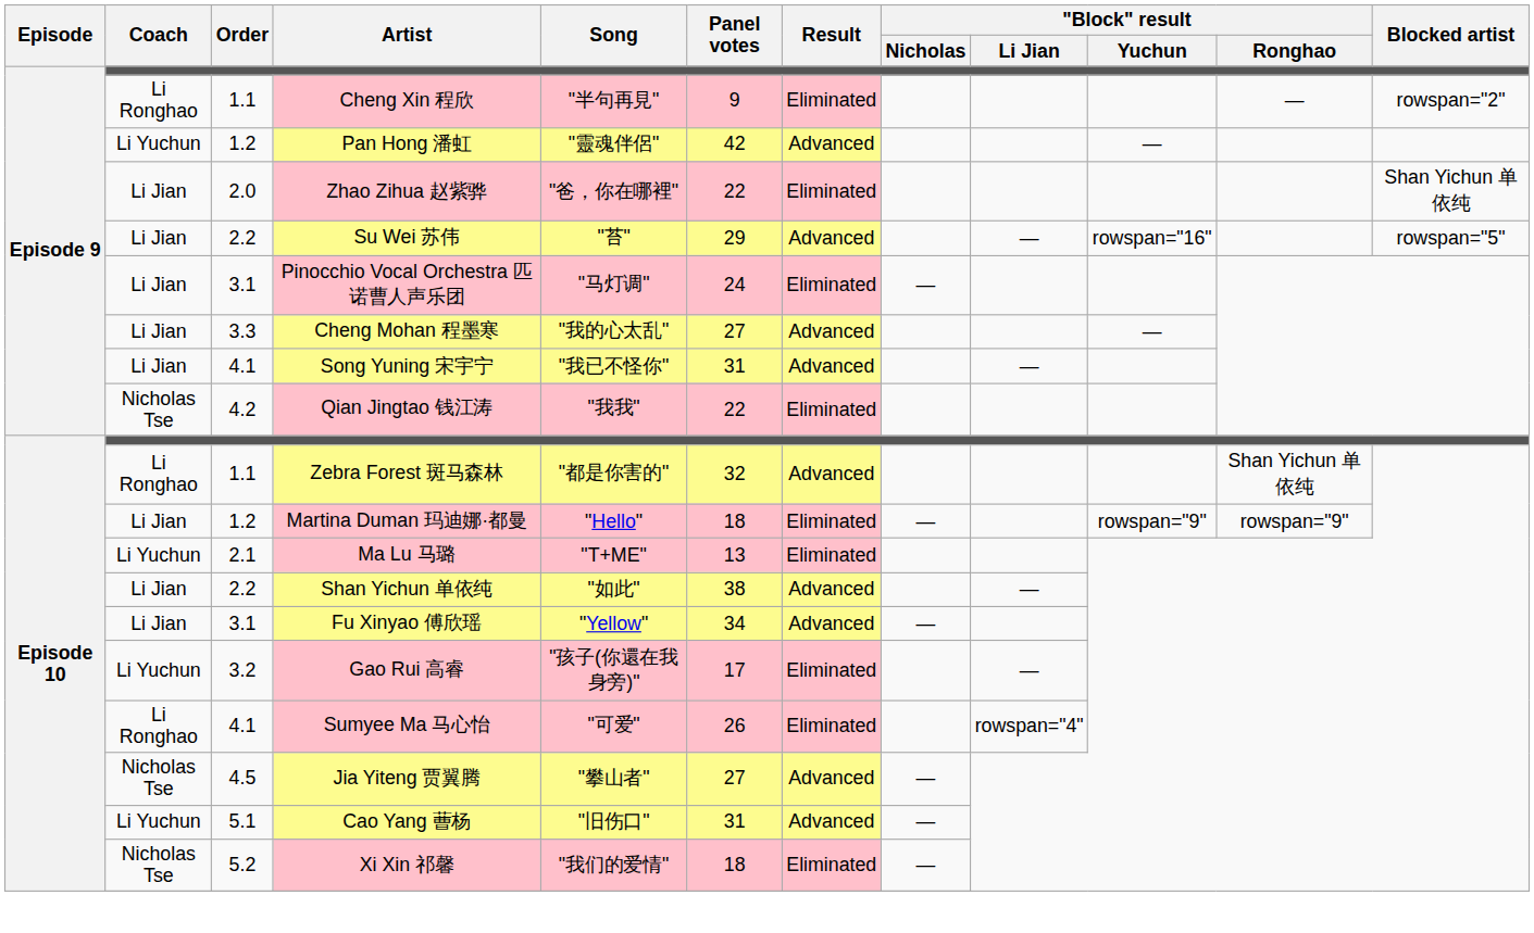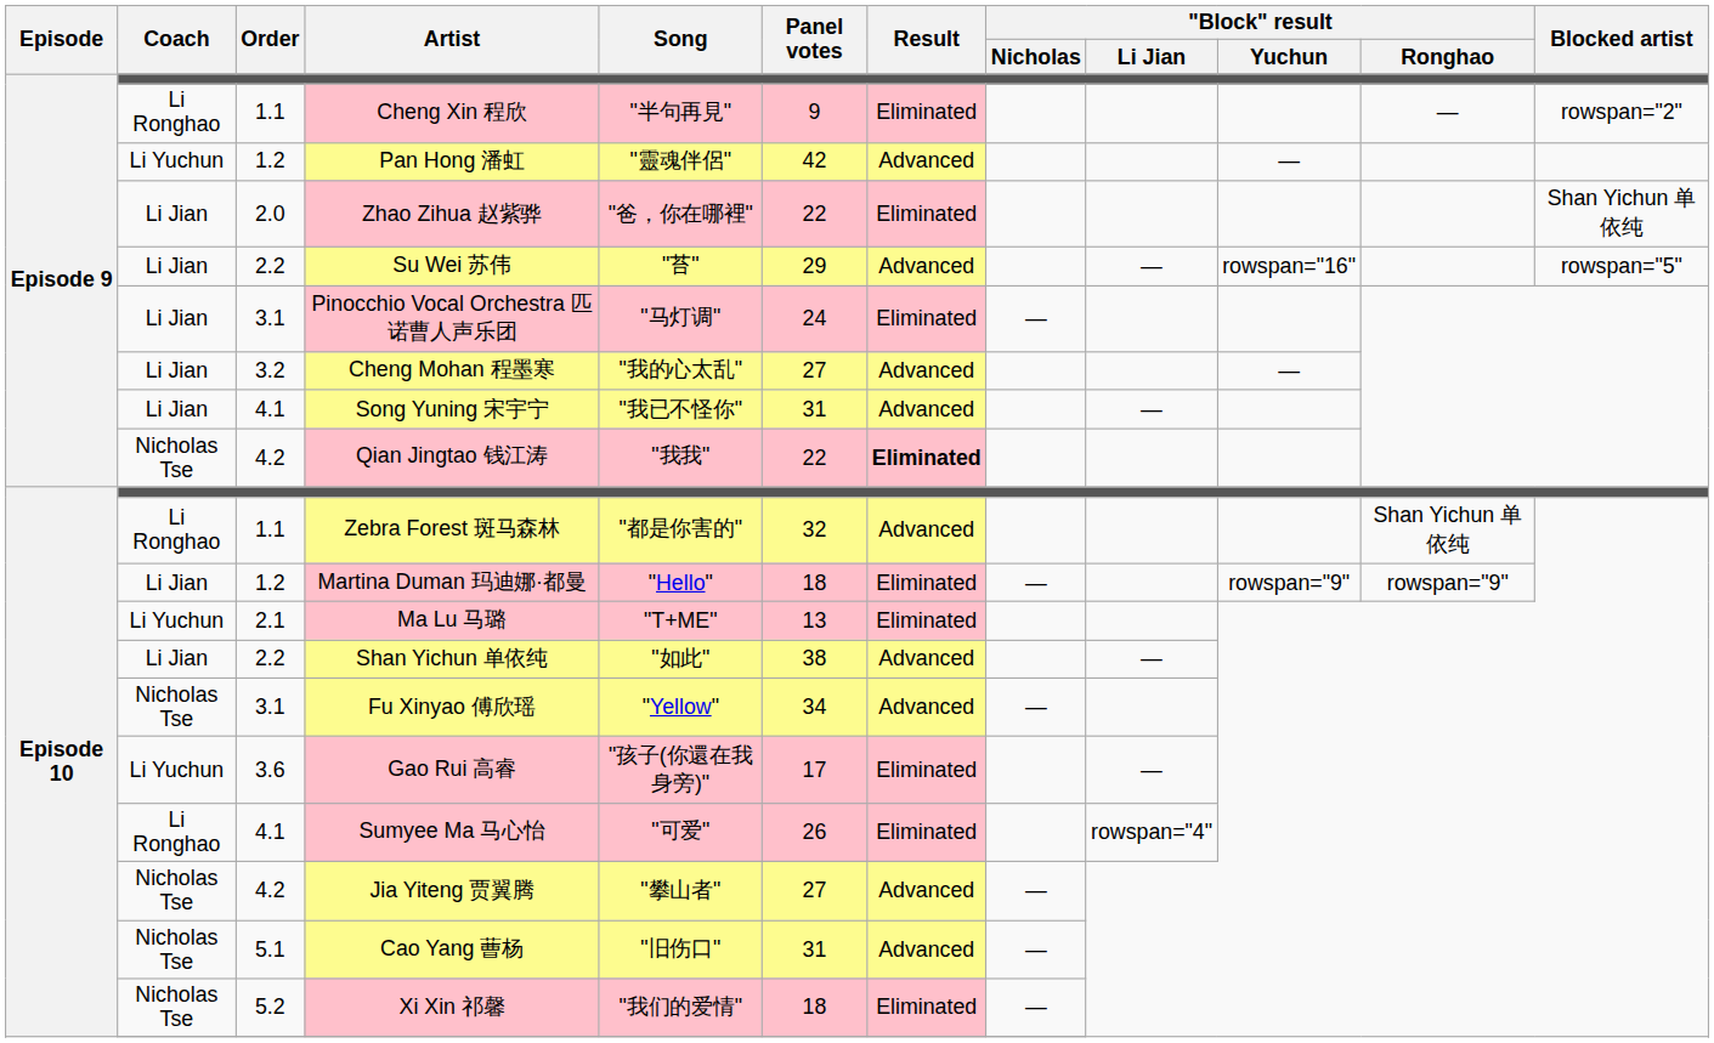Cheng Mohan 程墨寒 | Order: 3.3 -> 3.2
Qian Jingtao 钱江涛 | Result: normal -> bold
Fu Xinyao 傅欣瑶 | Coach: Li Jian -> Nicholas Tse
Gao Rui 高睿 | Order: 3.2 -> 3.6
Jia Yiteng 贾翼腾 | Order: 4.5 -> 4.2
Cao Yang 蓸杨 | Coach: Li Yuchun -> Nicholas Tse
